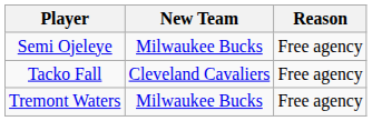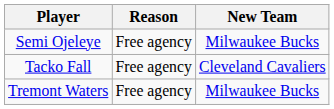columns swapped: Reason <-> New Team
